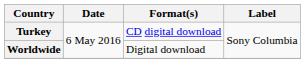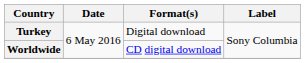Turkey | Format(s): CD digital download -> Digital download
Worldwide | Format(s): Digital download -> CD digital download
